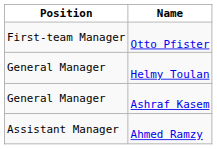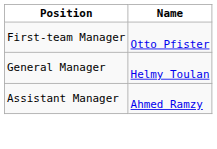- row: General Manager | Ashraf Kasem
